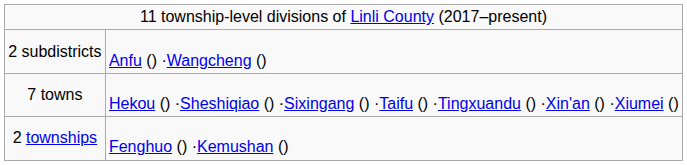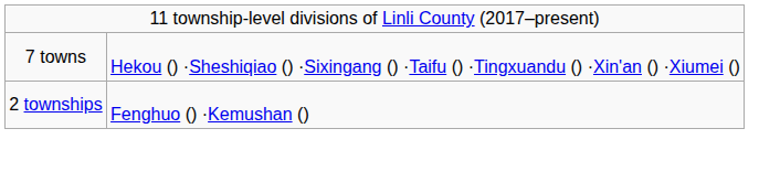- row: 2 subdistricts | Anfu () ·Wangcheng ()
